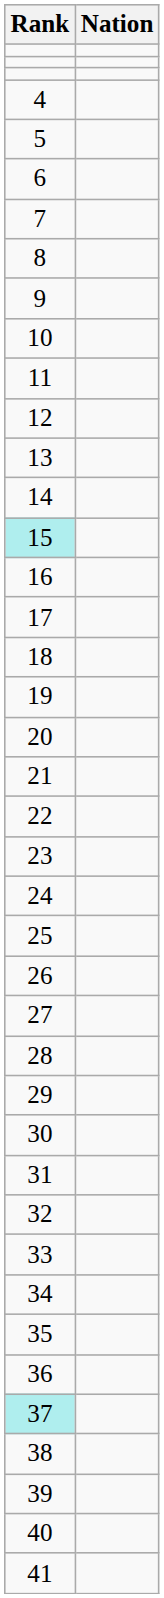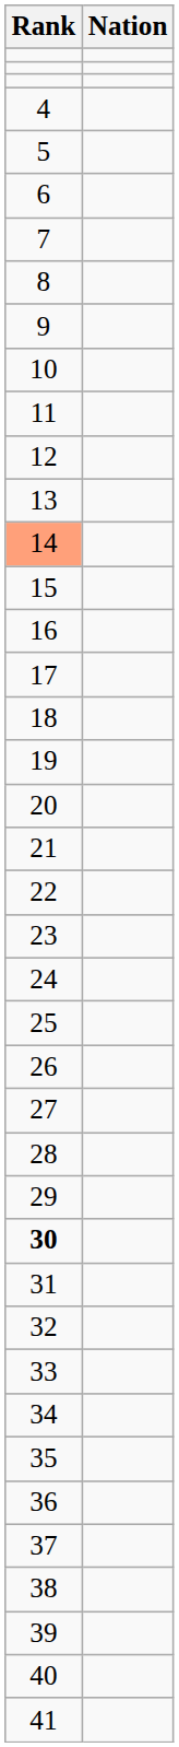row 15 | Rank: no background -> lightsalmon background
row 16 | Rank: paleturquoise background -> no background
row 31 | Rank: normal -> bold
row 38 | Rank: paleturquoise background -> no background
